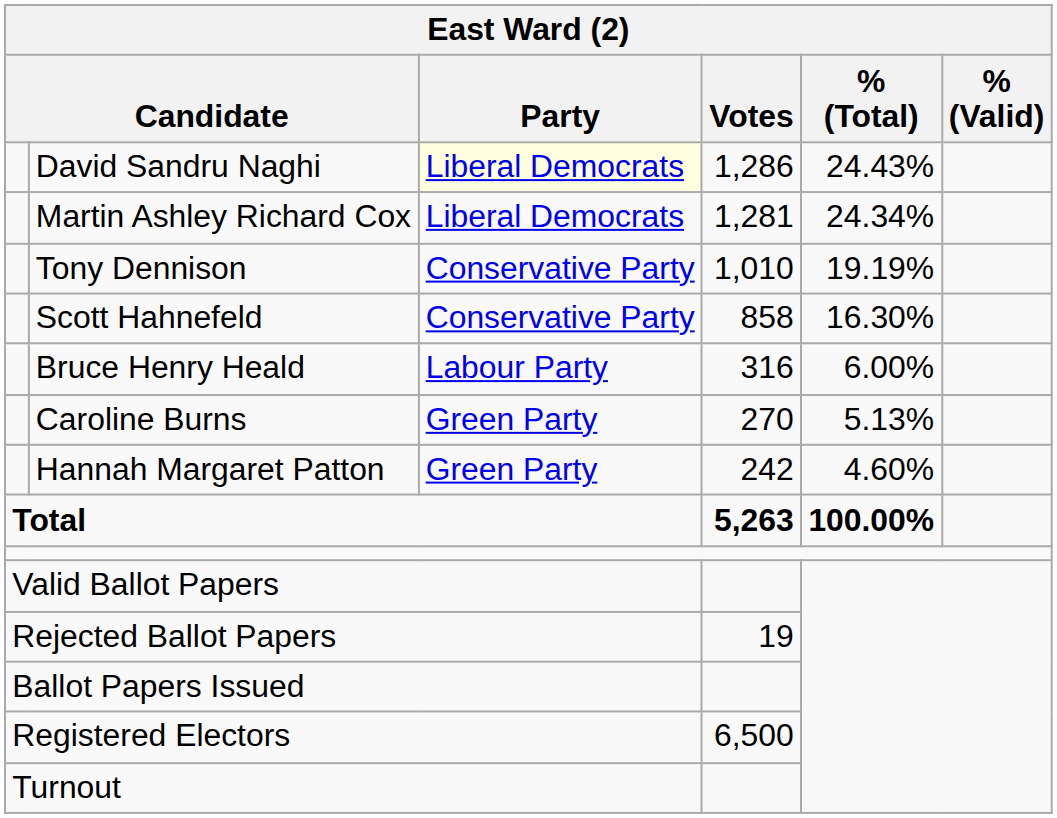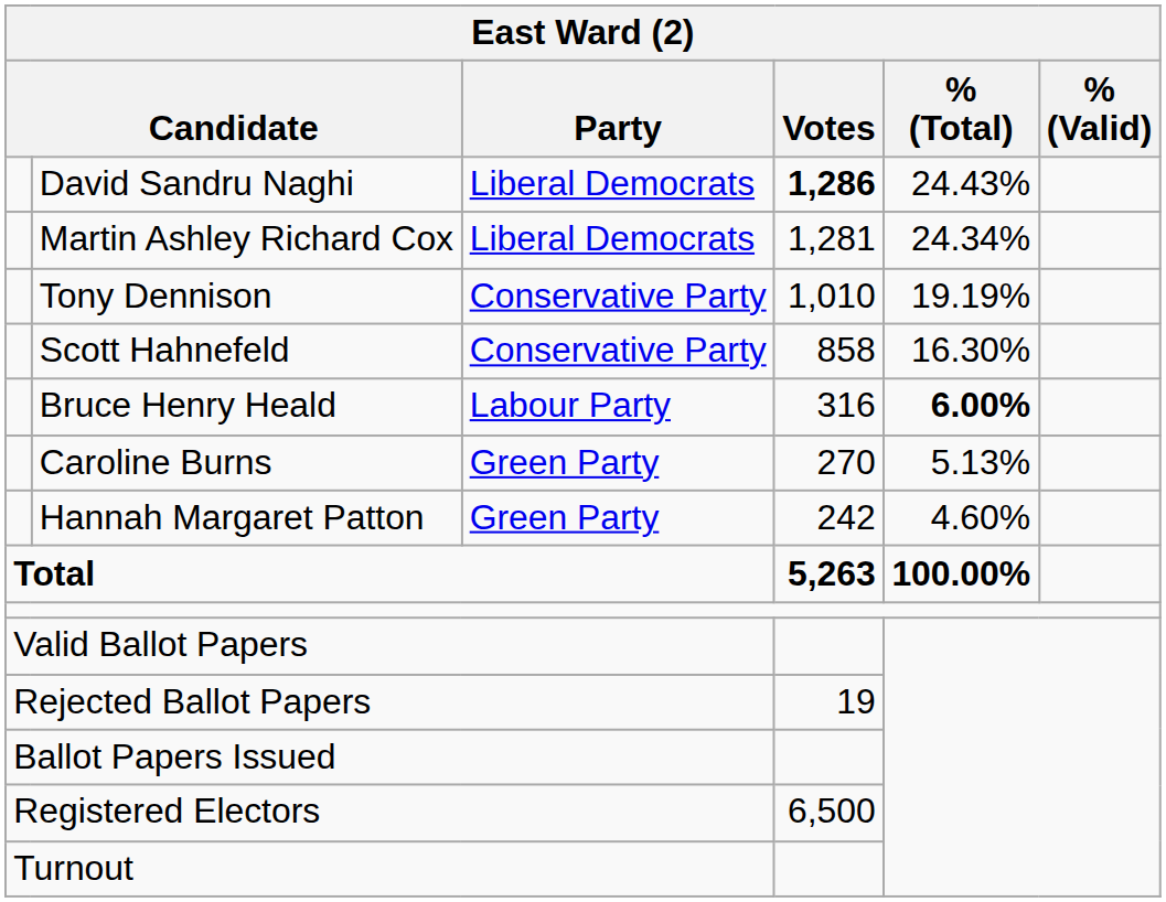David Sandru Naghi | Party: lightyellow background -> no background
David Sandru Naghi | Votes: normal -> bold
Bruce Henry Heald | % (Total): normal -> bold
